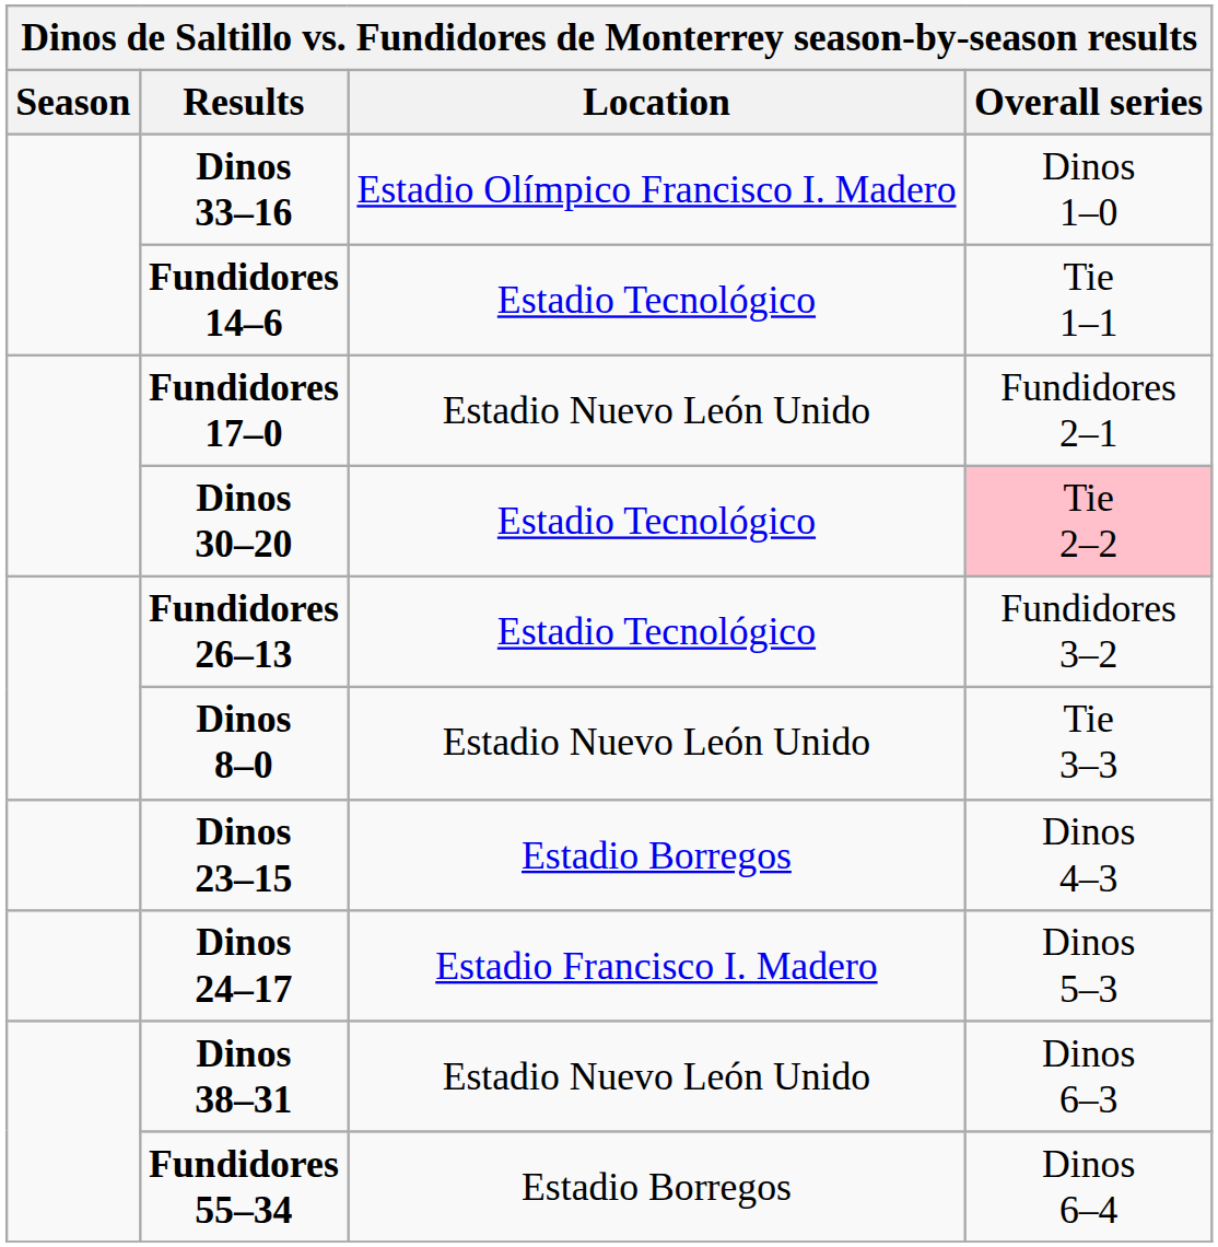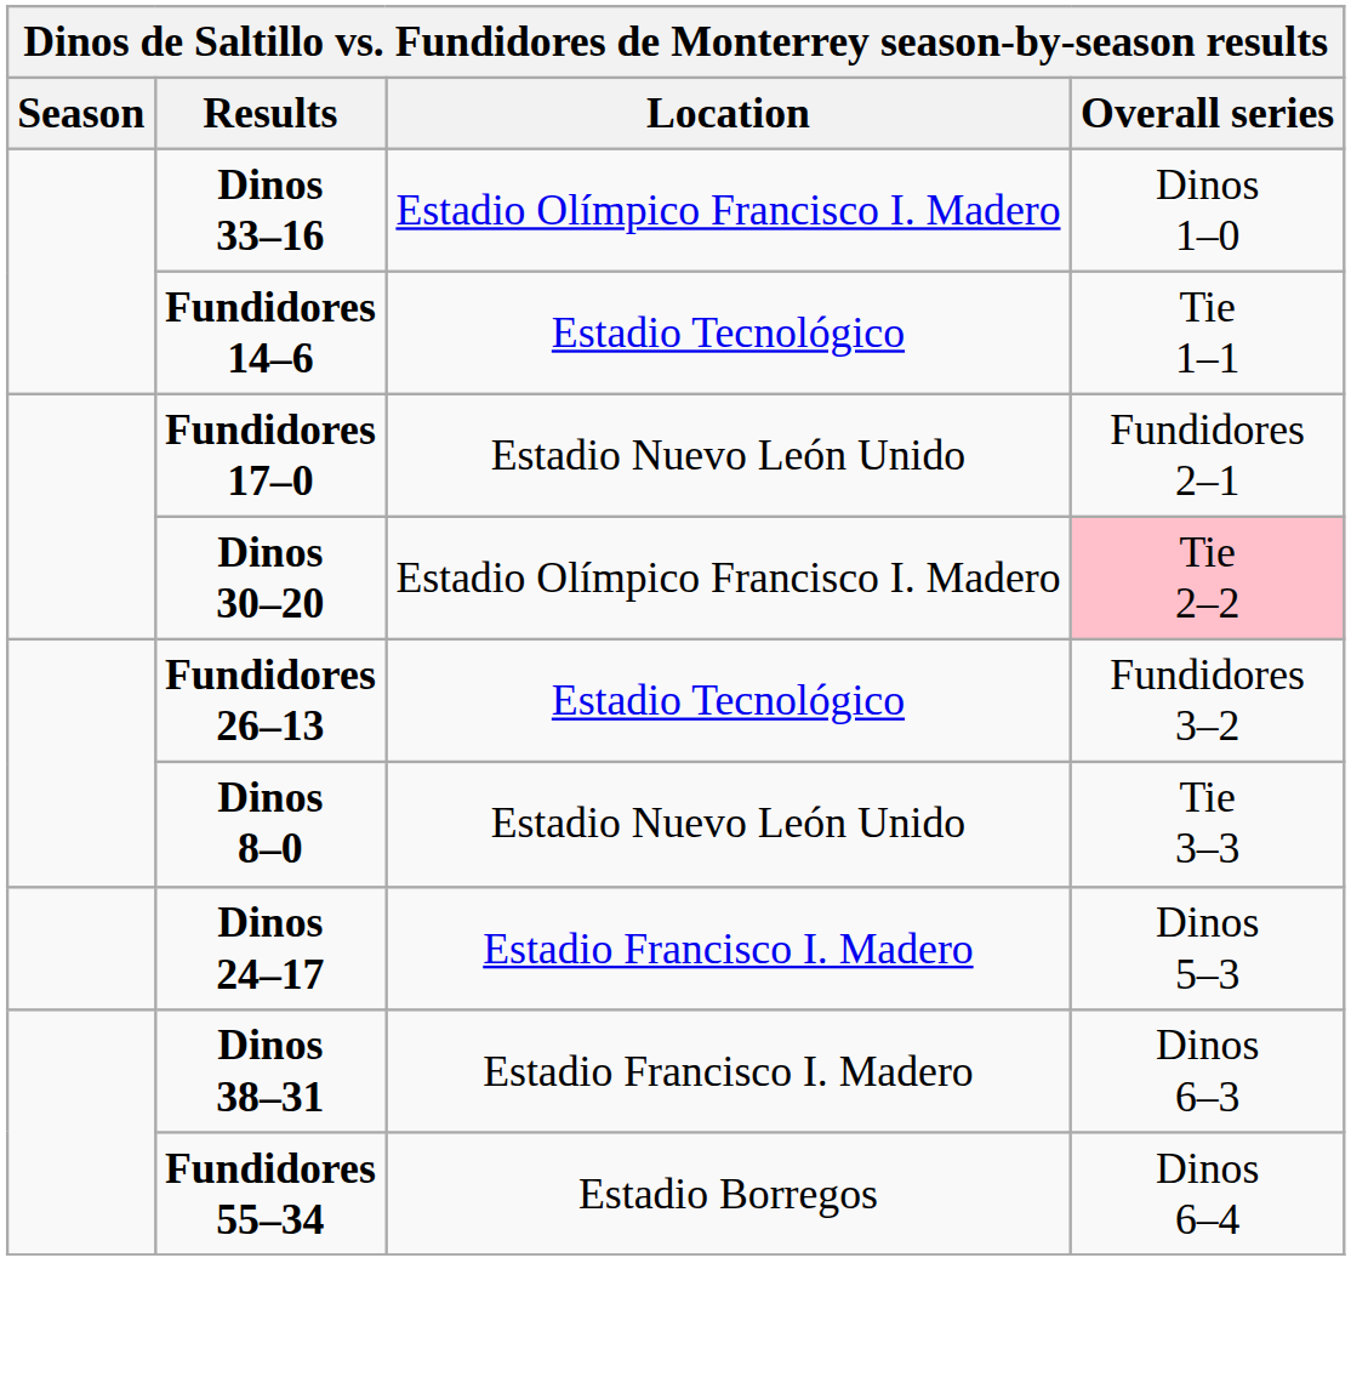Dinos 30–20 | Location: Estadio Tecnológico -> Estadio Olímpico Francisco I. Madero
- row: Dinos 23–15 | Estadio Borregos | Dinos 4–3
Dinos 38–31 | Location: Estadio Nuevo León Unido -> Estadio Francisco I. Madero
